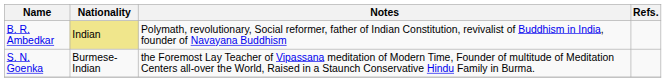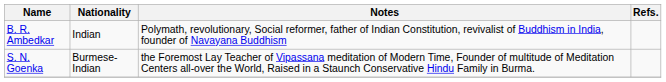B. R. Ambedkar | Nationality: khaki background -> no background
